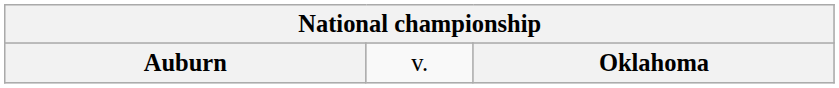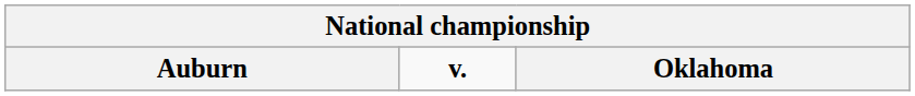Auburn | column 2: normal -> bold
